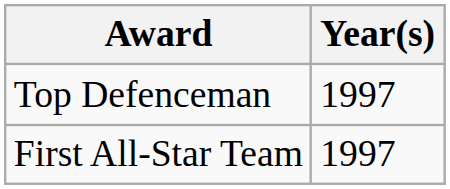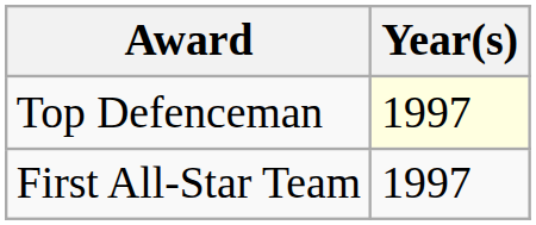Top Defenceman | Year(s): no background -> lightyellow background
